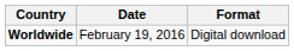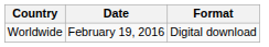Worldwide | Country: bold -> normal
